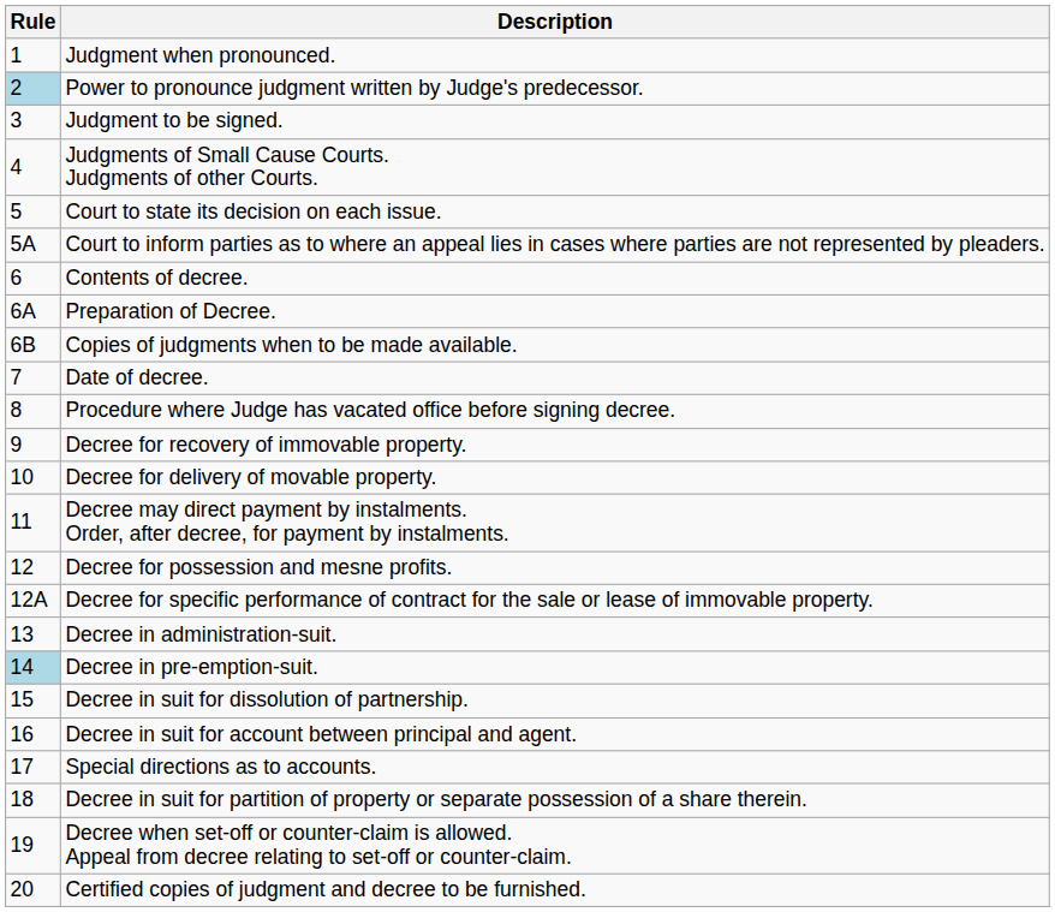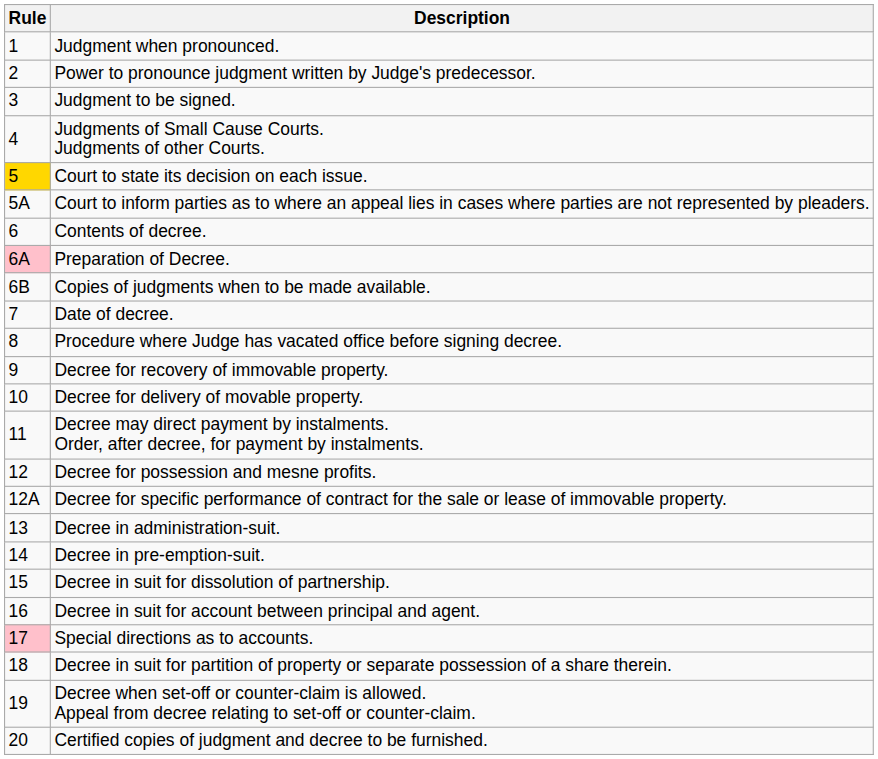Power to pronounce judgment written by Judge's predecessor. | Rule: lightblue background -> no background
Court to state its decision on each issue. | Rule: no background -> gold background
Preparation of Decree. | Rule: no background -> pink background
Decree in pre-emption-suit. | Rule: lightblue background -> no background
Special directions as to accounts. | Rule: no background -> pink background
